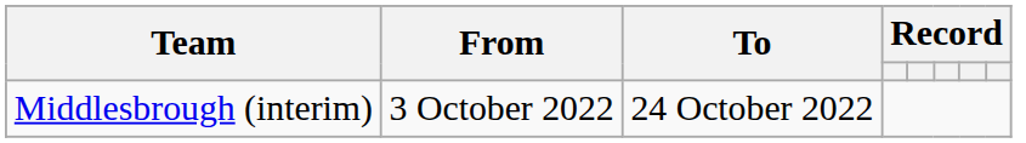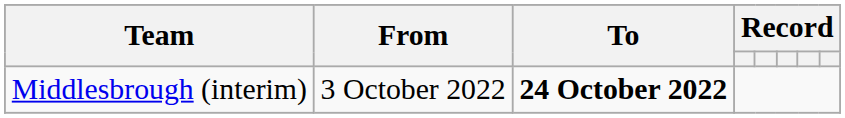Middlesbrough (interim) | To: normal -> bold
